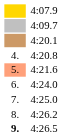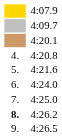4:21.6 | column 1: lightsalmon background -> no background
4:26.2 | column 1: normal -> bold
4:26.5 | column 1: bold -> normal
